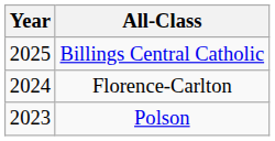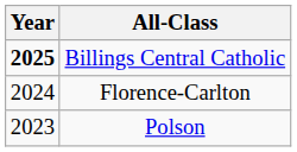Billings Central Catholic | Year: normal -> bold
